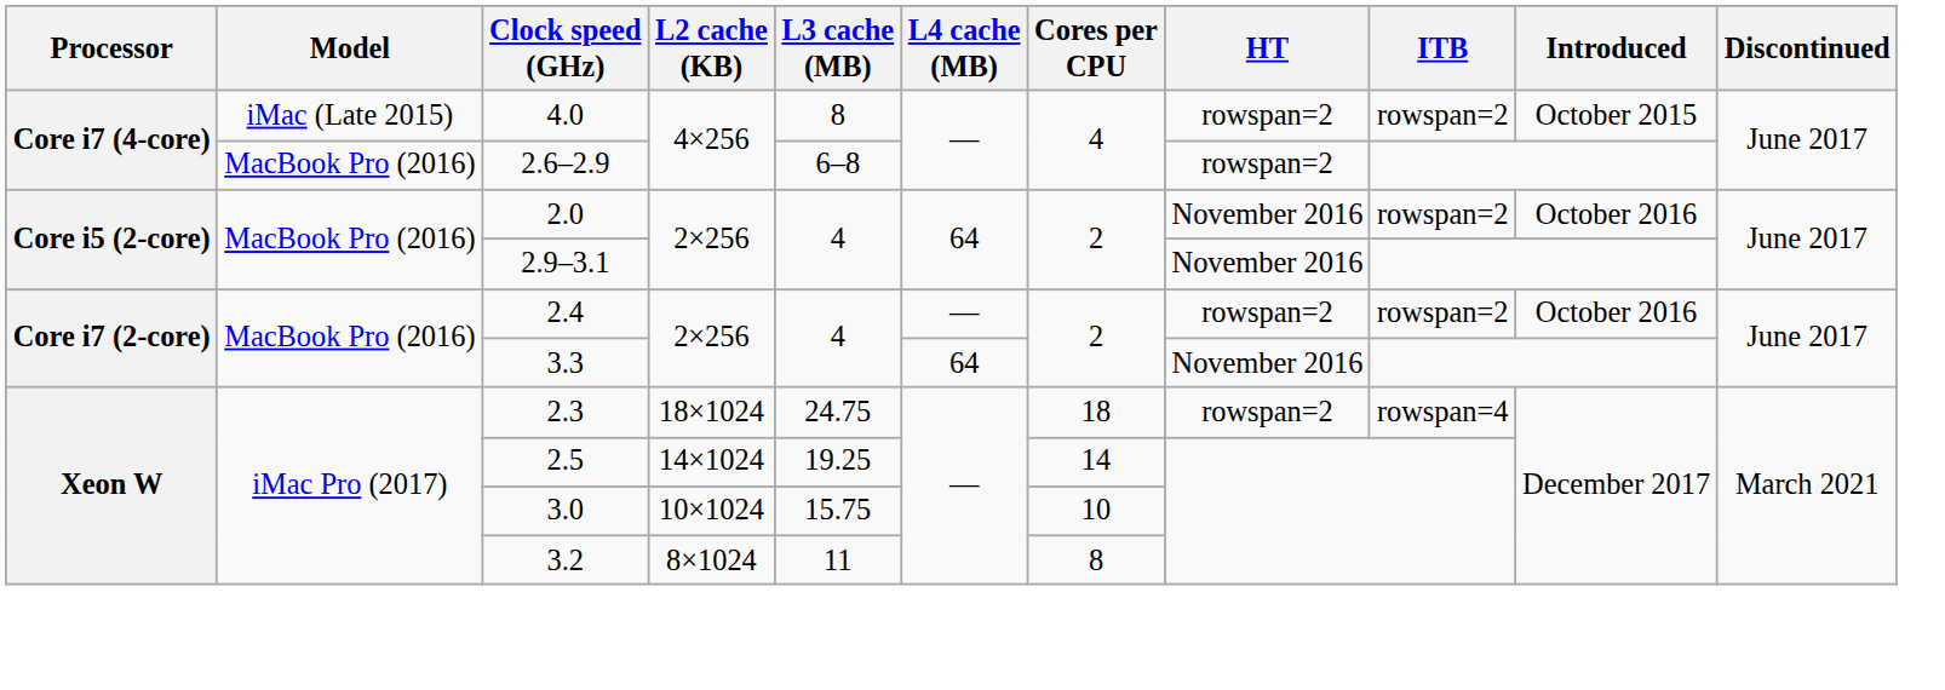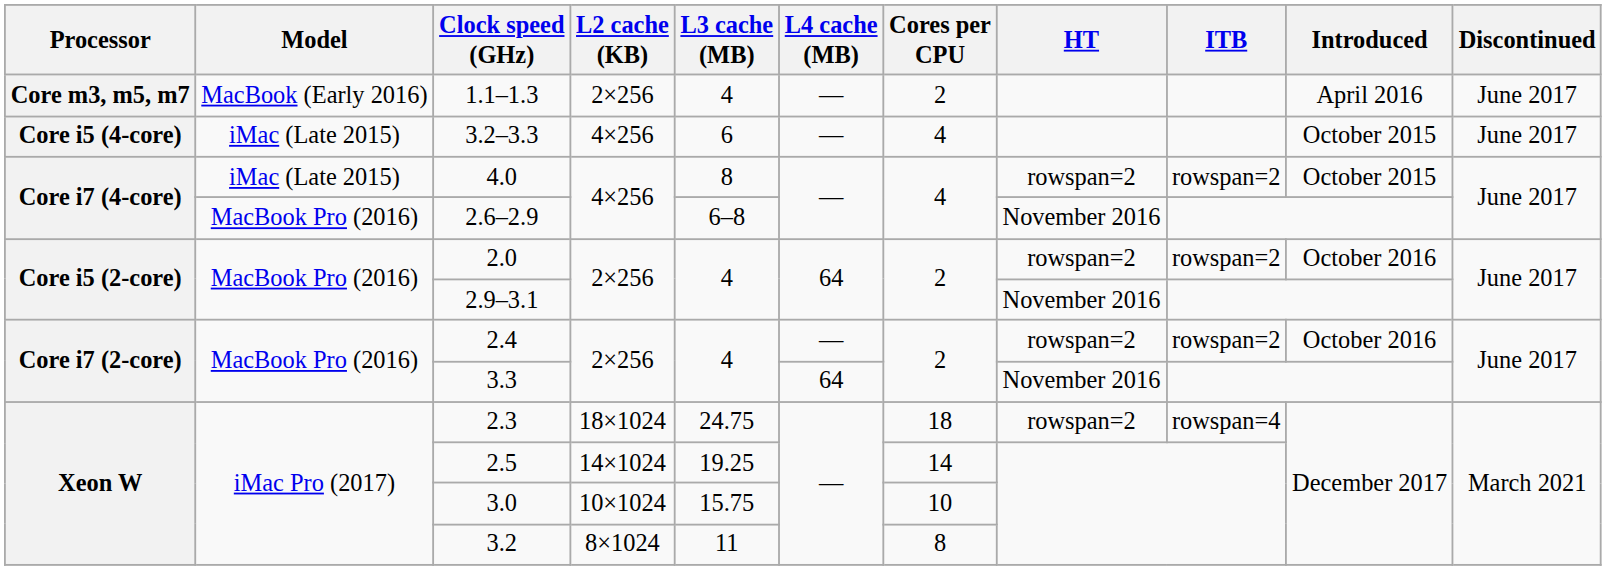+ row: Core m3, m5, m7 | MacBook (Early 2016) | 1.1–1.3 | 2×256 | 4 | — | 2 | April 2016 | June 2017
+ row: Core i5 (4-core) | iMac (Late 2015) | 3.2–3.3 | 4×256 | 6 | — | 4 | October 2015 | June 2017
2.6–2.9 | HT: rowspan=2 -> November 2016
2.0 | HT: November 2016 -> rowspan=2
